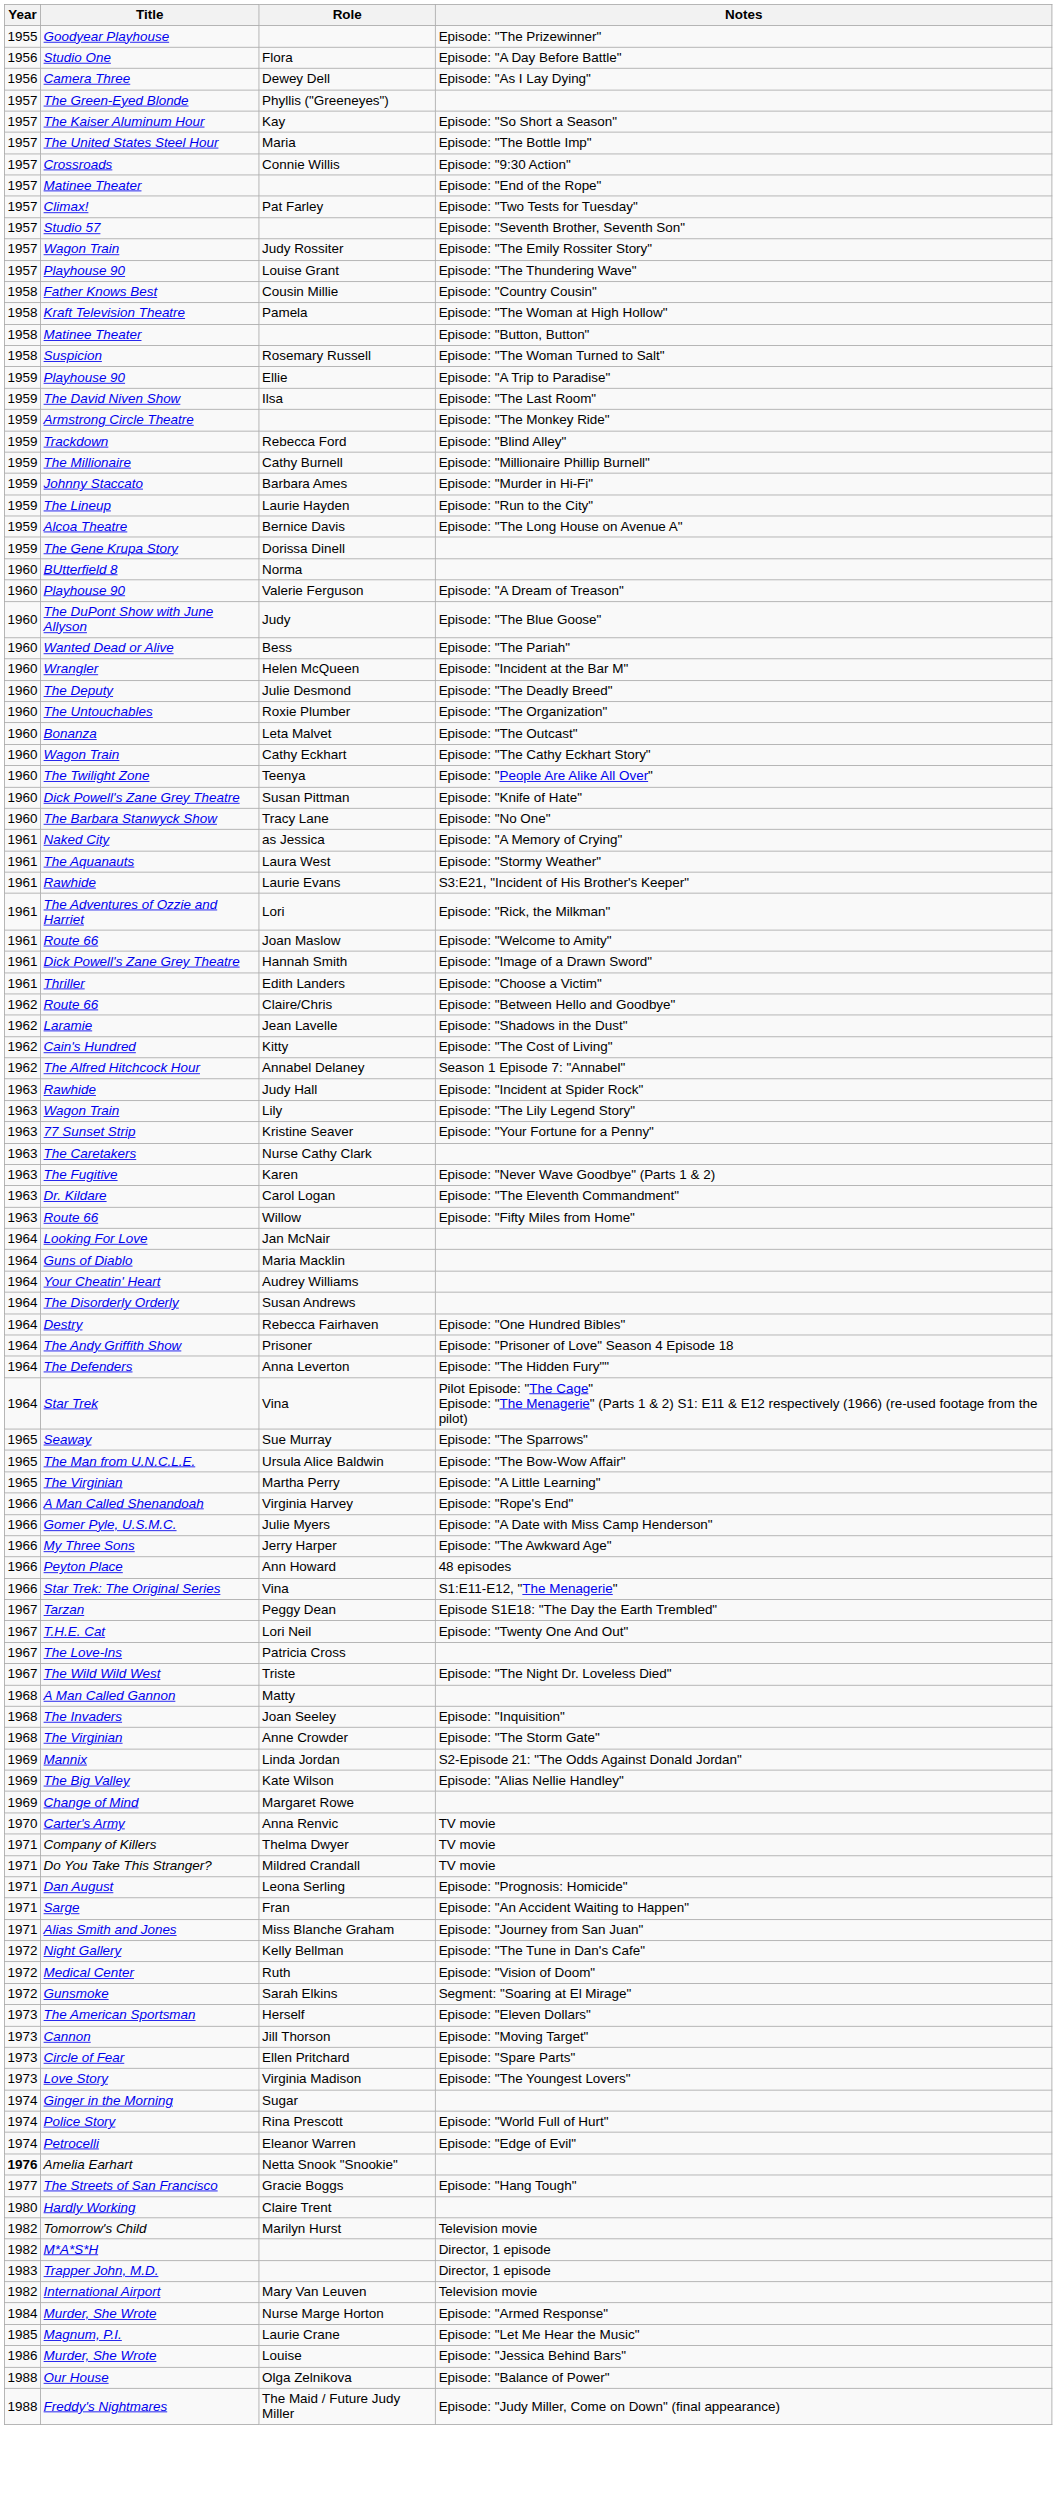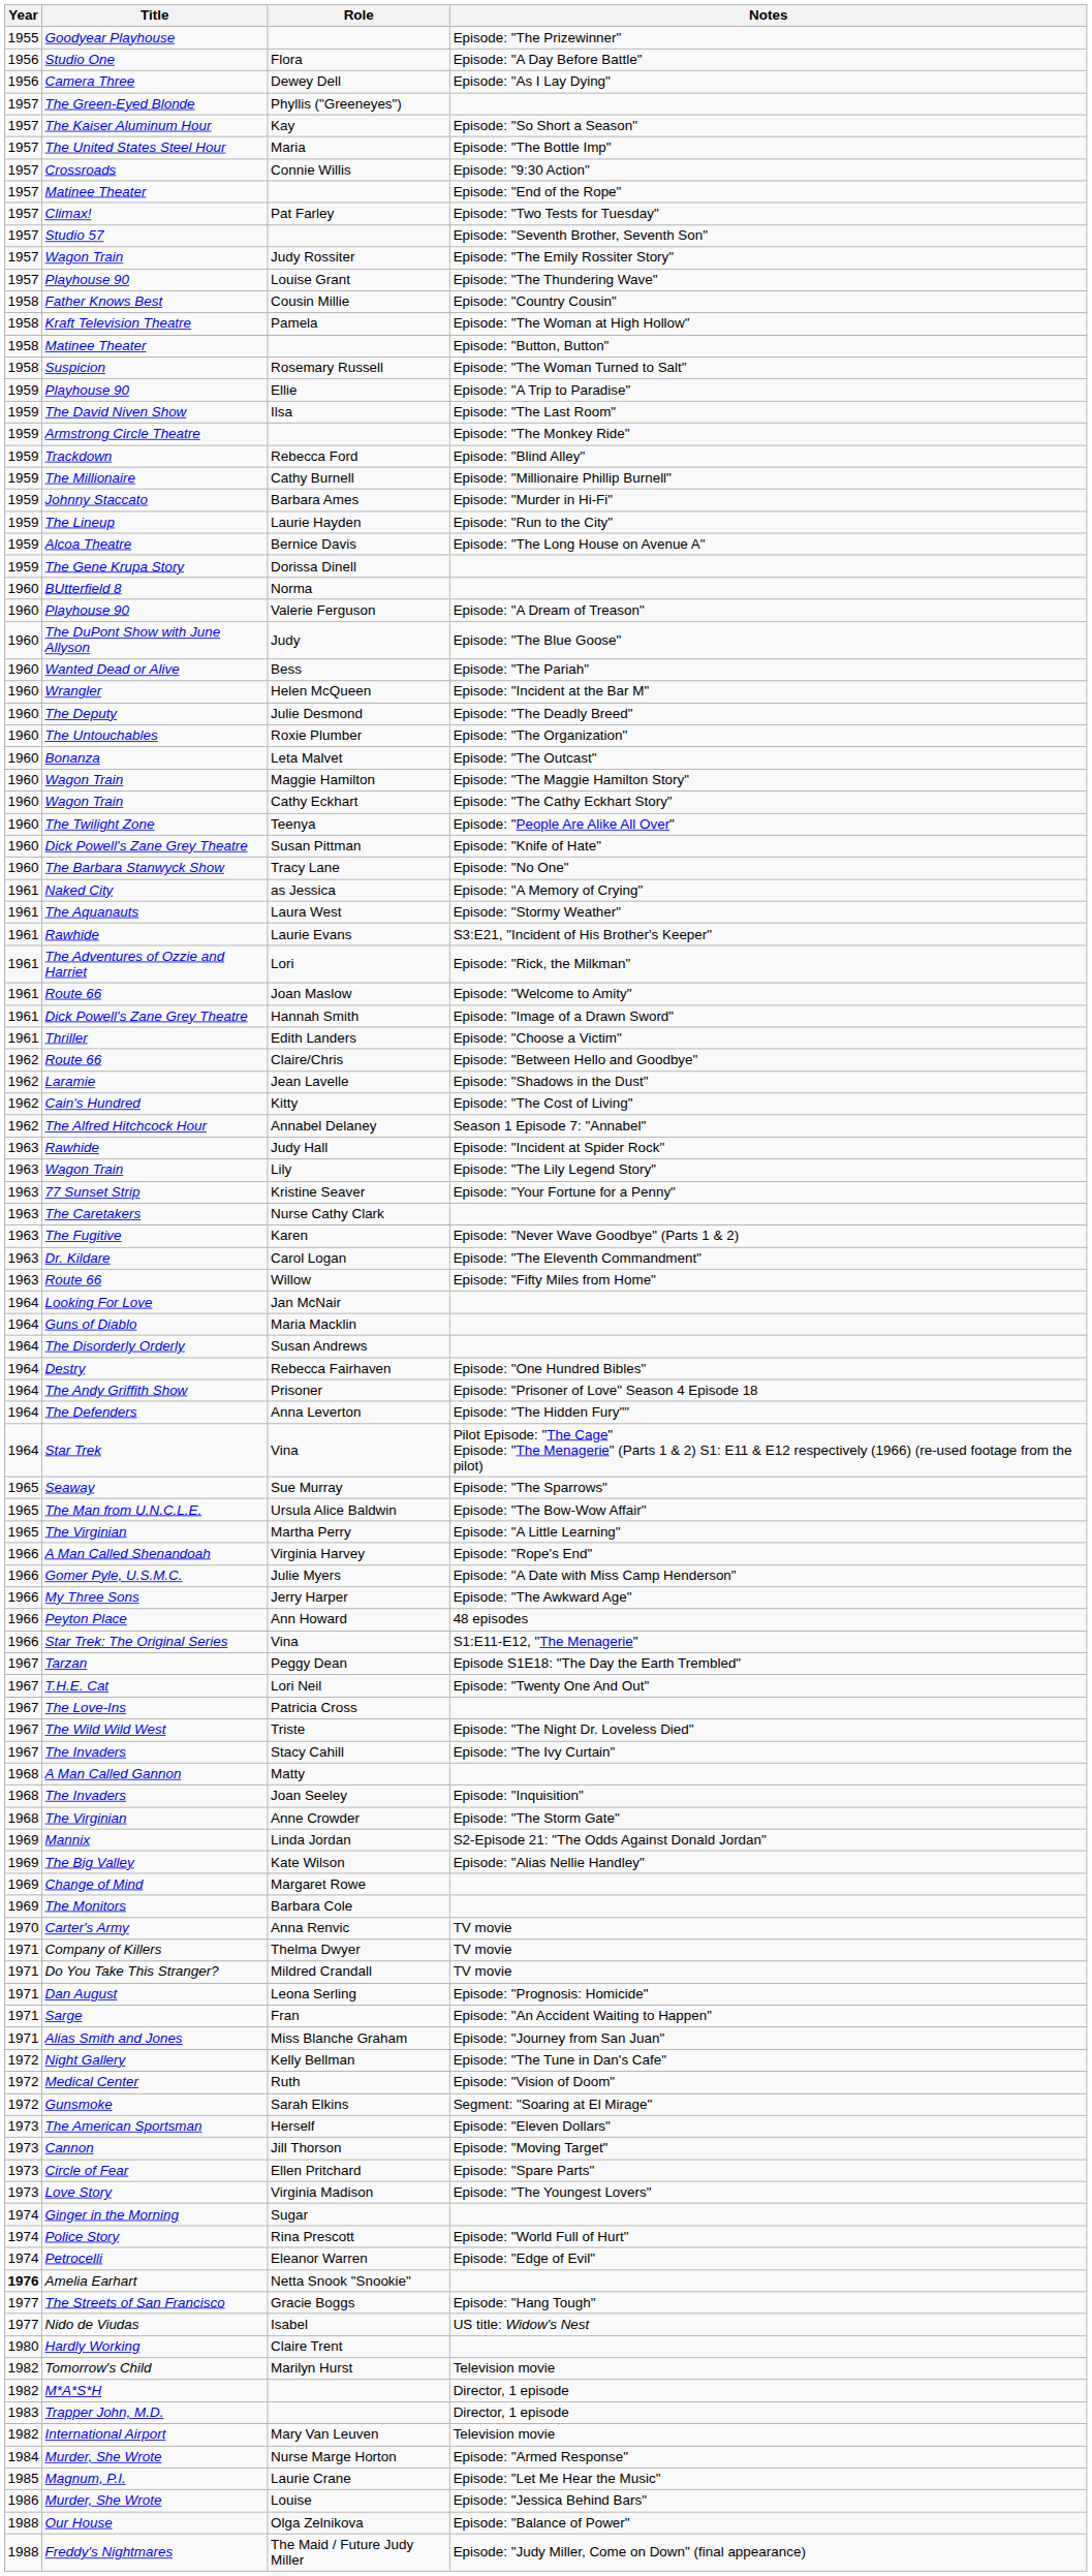+ row: 1960 | Wagon Train | Maggie Hamilton | Episode: "The Maggie Hamilton Story"
- row: 1964 | Your Cheatin' Heart | Audrey Williams
+ row: 1967 | The Invaders | Stacy Cahill | Episode: "The Ivy Curtain"
+ row: 1969 | The Monitors | Barbara Cole
+ row: 1977 | Nido de Viudas | Isabel | US title: Widow's Nest
